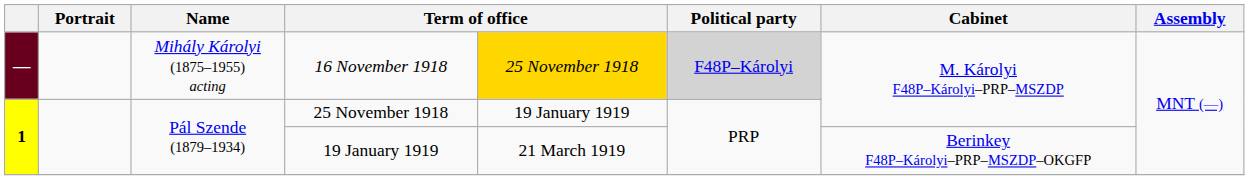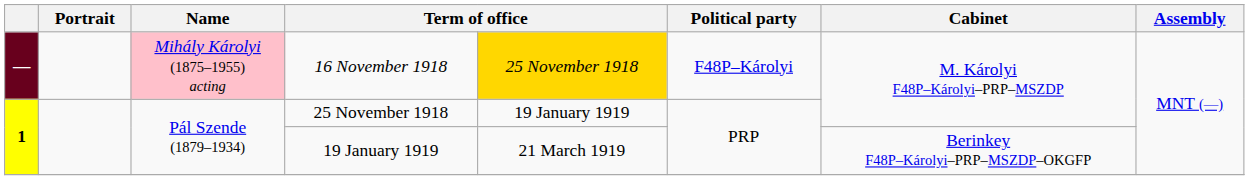16 November 1918 | Name: no background -> pink background
16 November 1918 | Political party: lightgrey background -> no background
